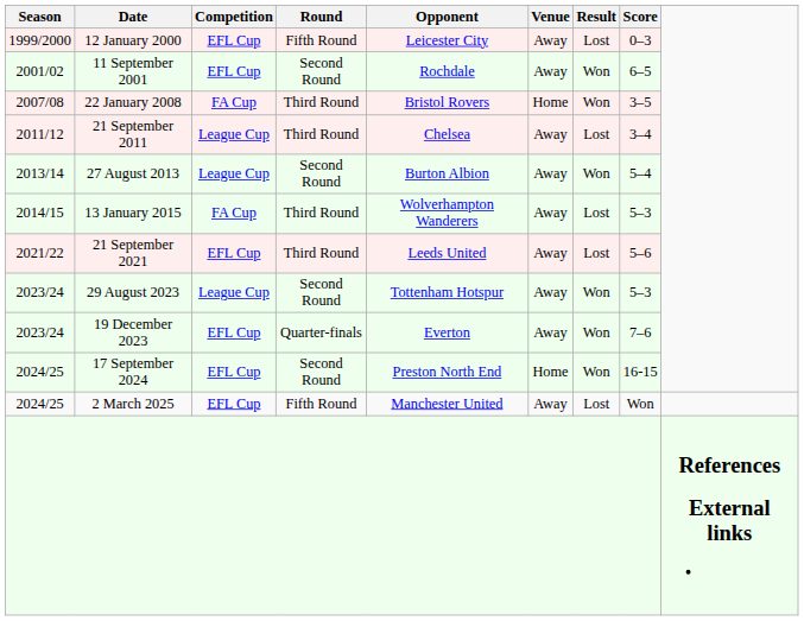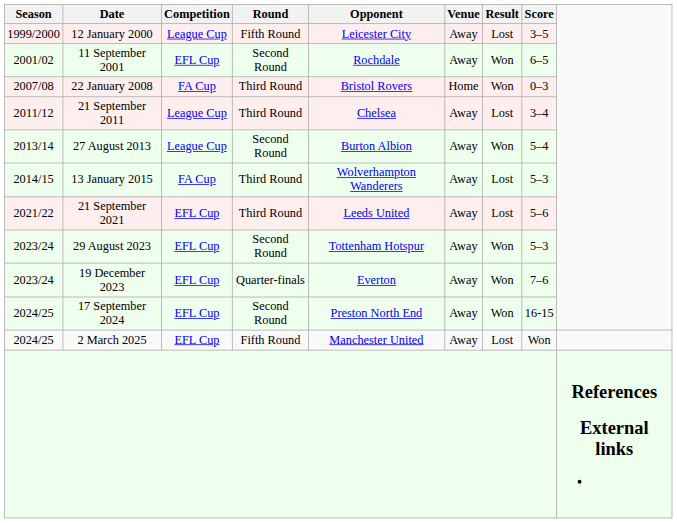12 January 2000 | Competition: EFL Cup -> League Cup
12 January 2000 | Score: 0–3 -> 3–5
22 January 2008 | Score: 3–5 -> 0–3
29 August 2023 | Competition: League Cup -> EFL Cup
17 September 2024 | Venue: Home -> Away
